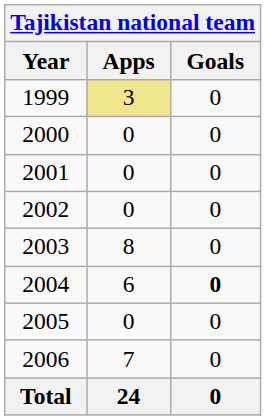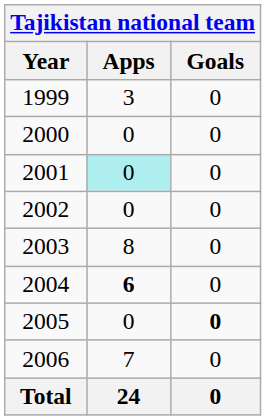1999 | Apps: khaki background -> no background
2001 | Apps: no background -> paleturquoise background
2004 | Apps: normal -> bold
2004 | Goals: bold -> normal
2005 | Goals: normal -> bold
